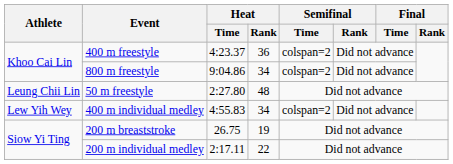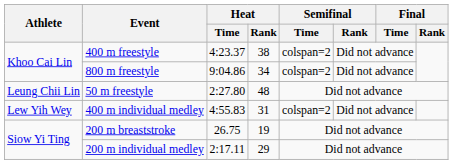400 m freestyle | Heat / Rank: 36 -> 38
400 m individual medley | Heat / Rank: 34 -> 31
200 m individual medley | Heat / Rank: 22 -> 29
